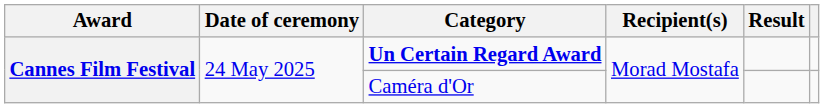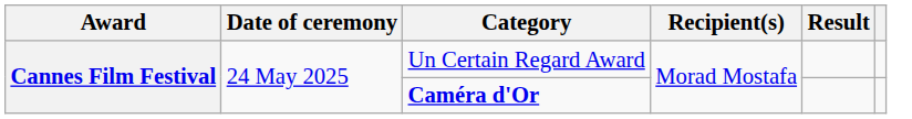Un Certain Regard Award | Category: bold -> normal
Caméra d'Or | Category: normal -> bold
